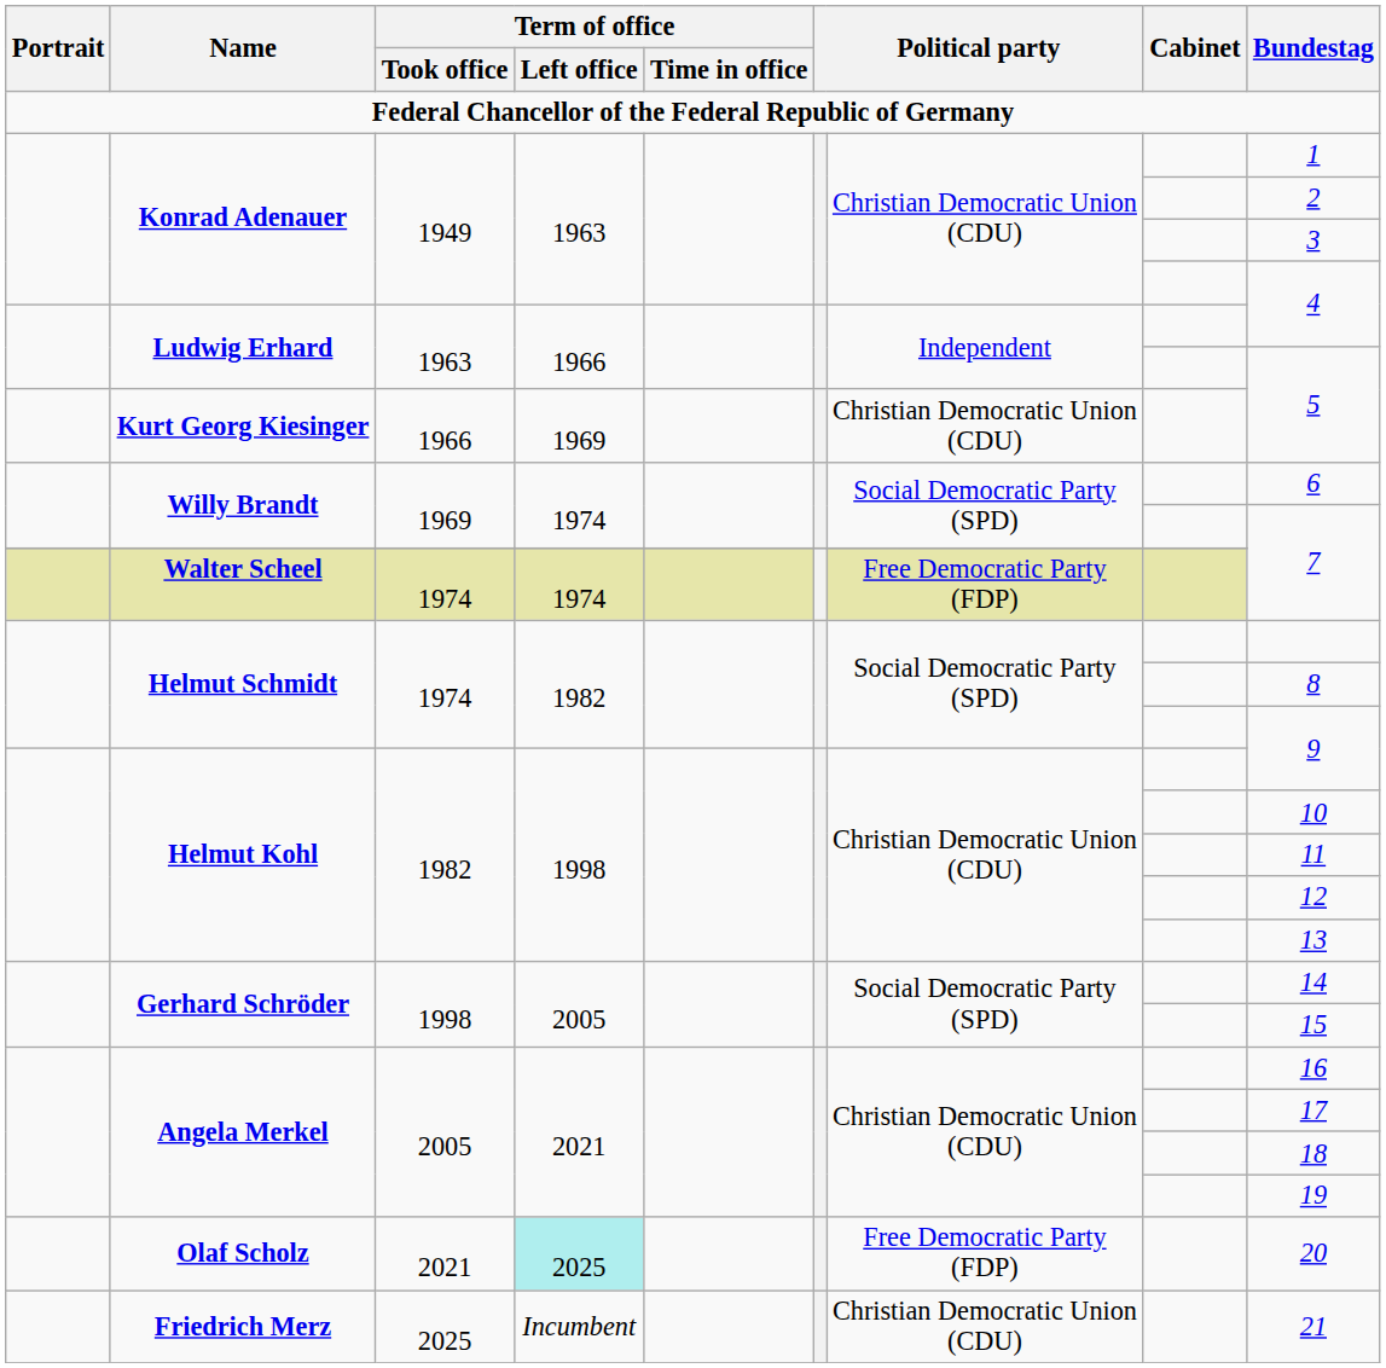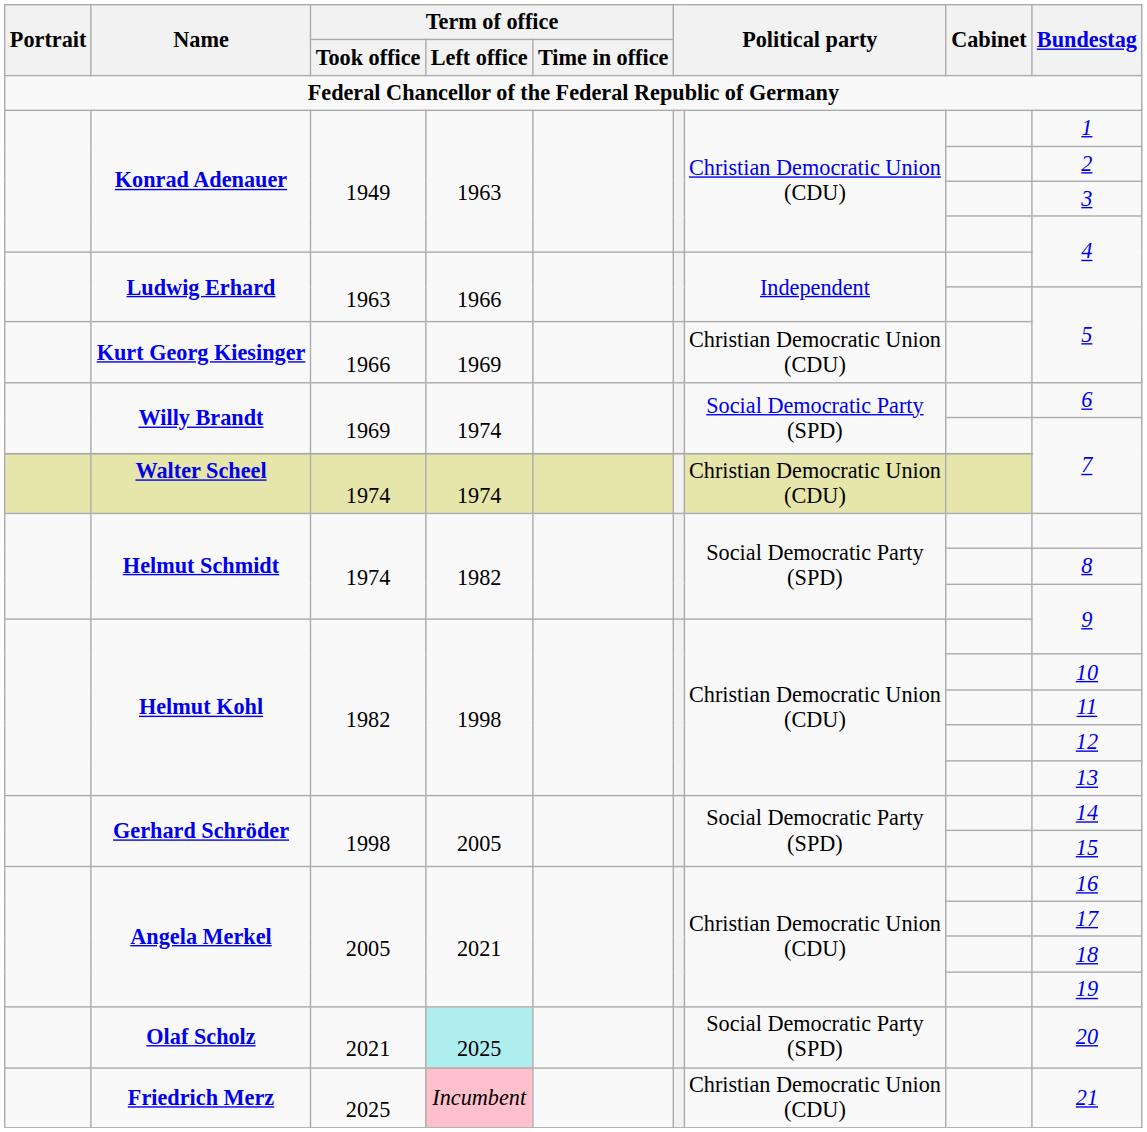Walter Scheel | column 7: Free Democratic Party (FDP) -> Christian Democratic Union (CDU)
Olaf Scholz | column 7: Free Democratic Party (FDP) -> Social Democratic Party (SPD)
Friedrich Merz | Term of office / Left office: no background -> pink background
